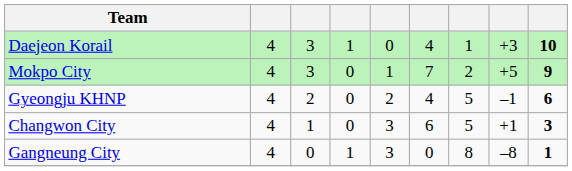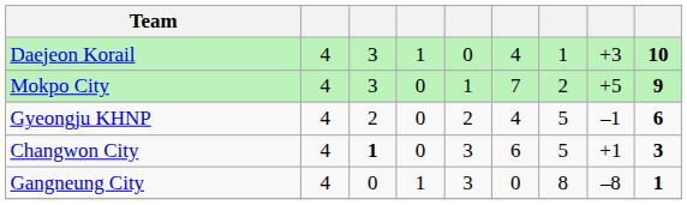Changwon City | column 3: normal -> bold
